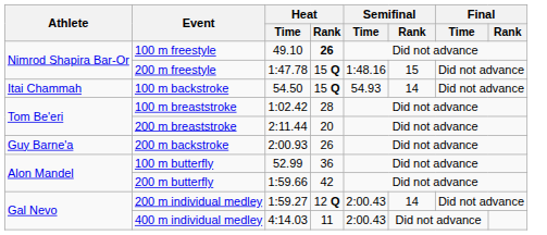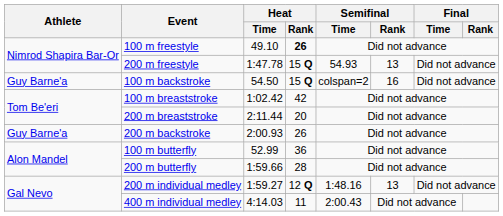200 m freestyle | Semifinal / Time: 1:48.16 -> 54.93
200 m freestyle | Semifinal / Rank: 15 -> 13
100 m backstroke | Athlete: Itai Chammah -> Guy Barne'a
100 m backstroke | Semifinal / Time: 54.93 -> colspan=2
100 m backstroke | Semifinal / Rank: 14 -> 16
100 m breaststroke | Heat / Rank: 28 -> 42
200 m butterfly | Heat / Rank: 42 -> 28
200 m individual medley | Semifinal / Time: 2:00.43 -> 1:48.16
200 m individual medley | Semifinal / Rank: 14 -> 13
